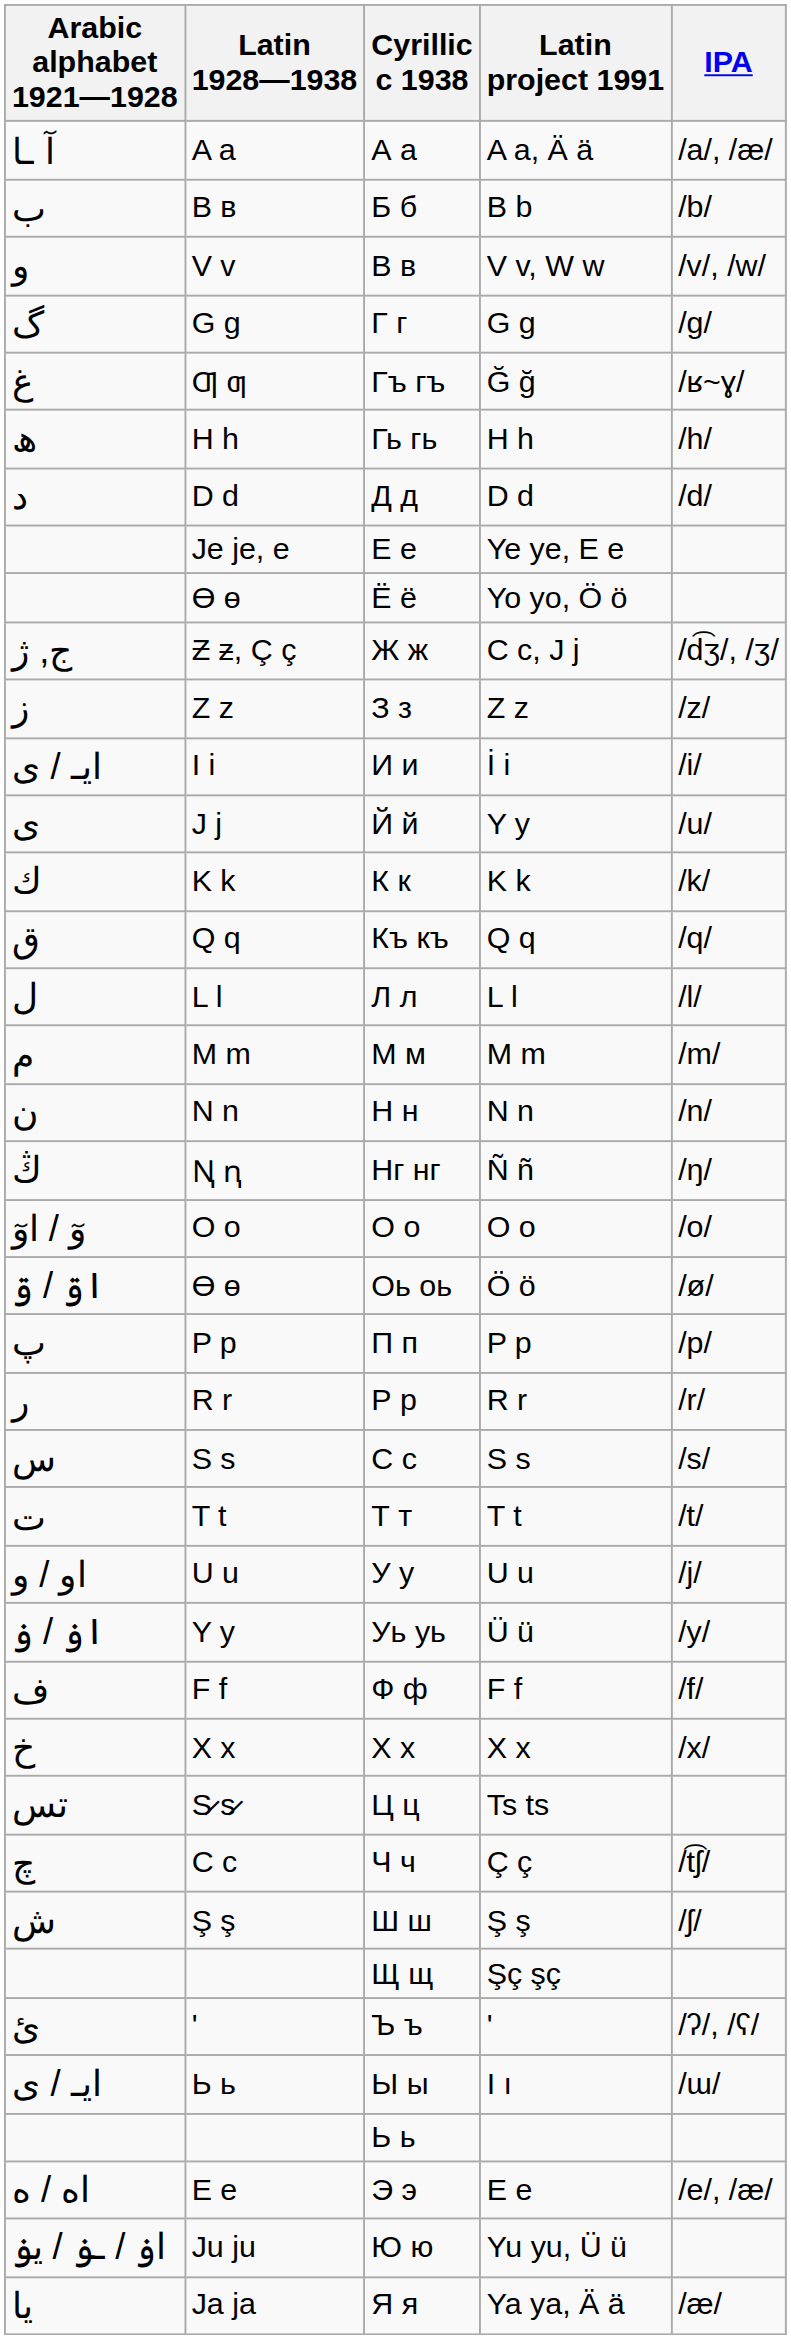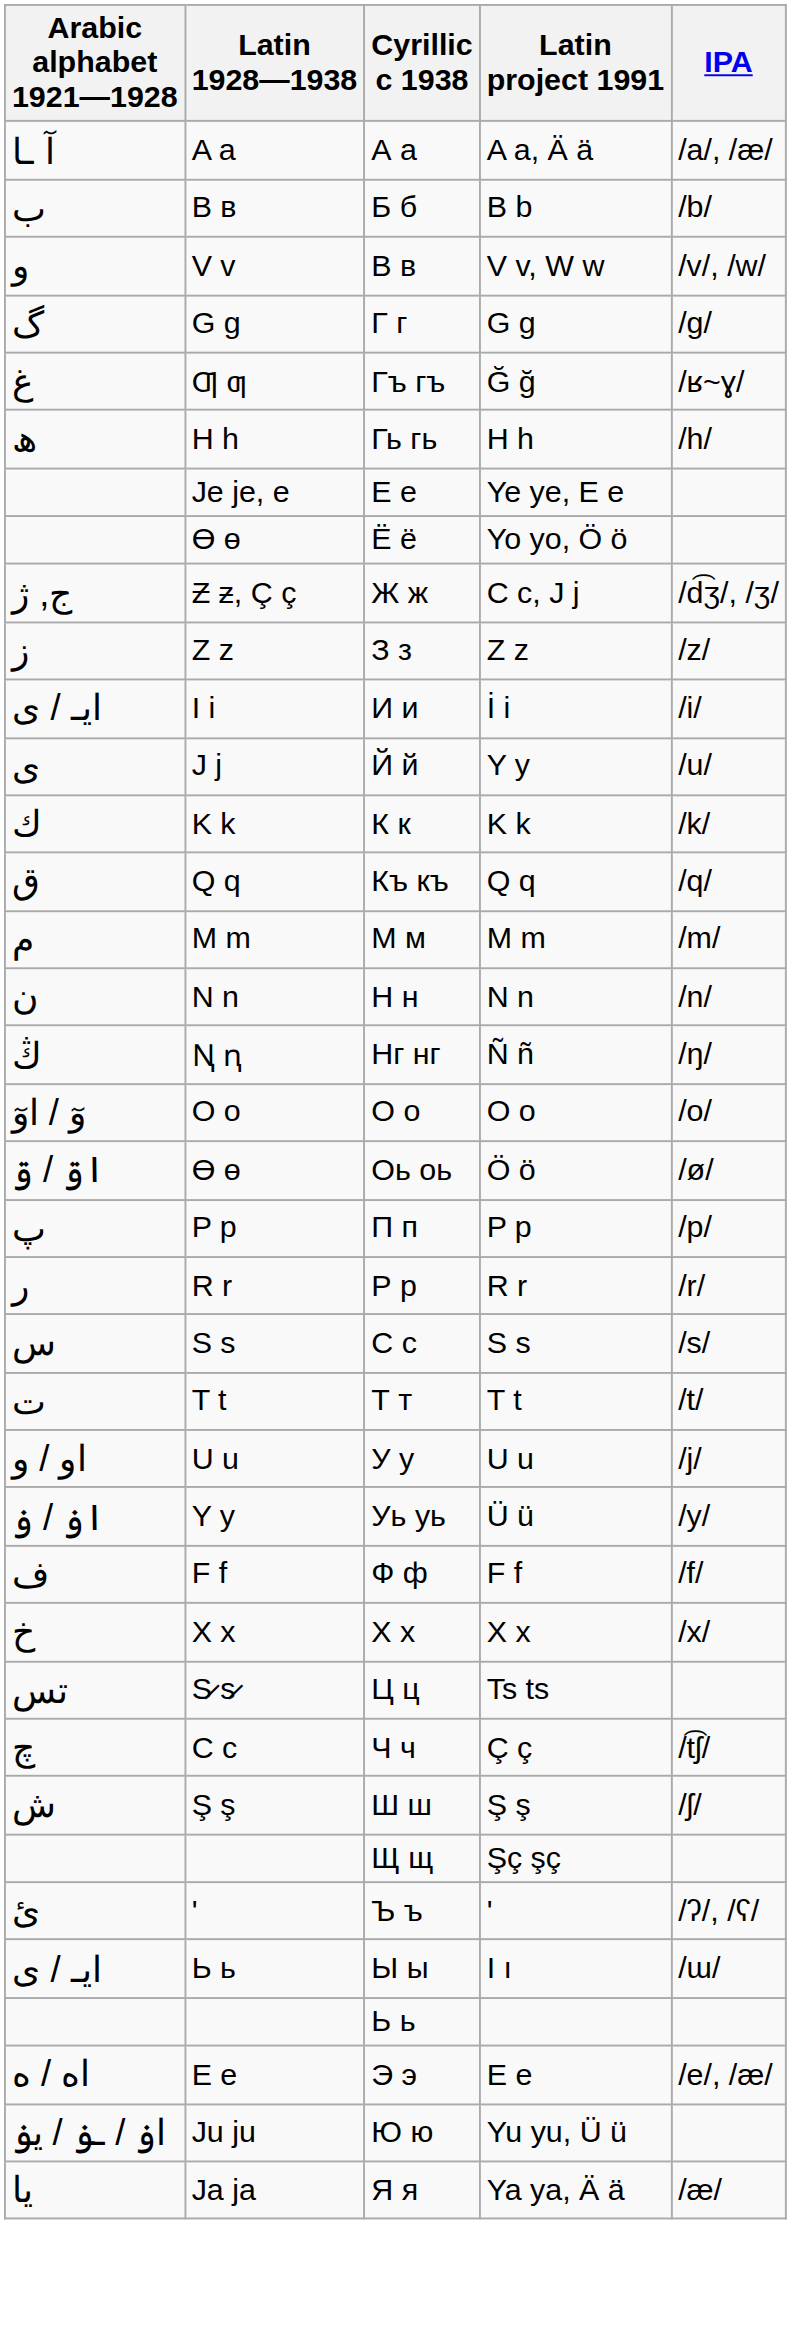- row: د | D d | Д д | D d | /d/
- row: ل | L l | Л л | L l | /l/
